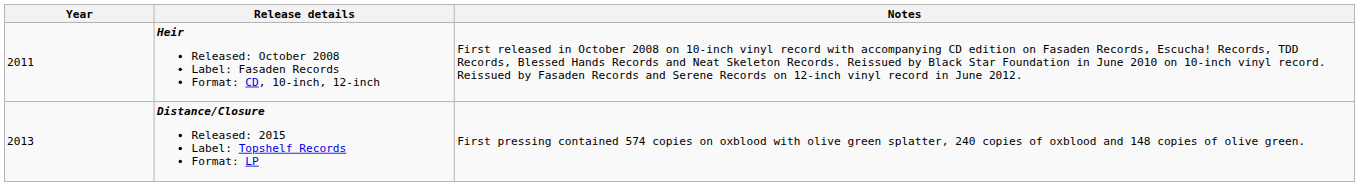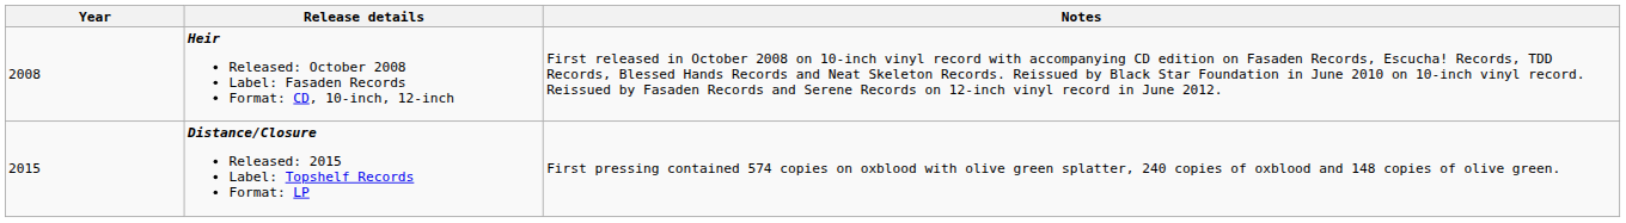row 2 | Year: 2011 -> 2008
row 3 | Year: 2013 -> 2015
